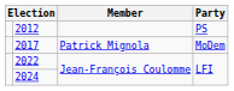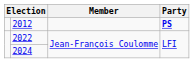2012 | Party: normal -> bold
- row: 2017 | Patrick Mignola | MoDem
